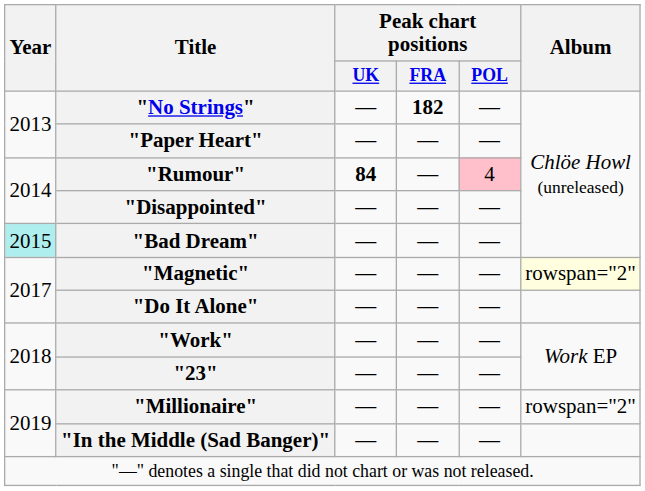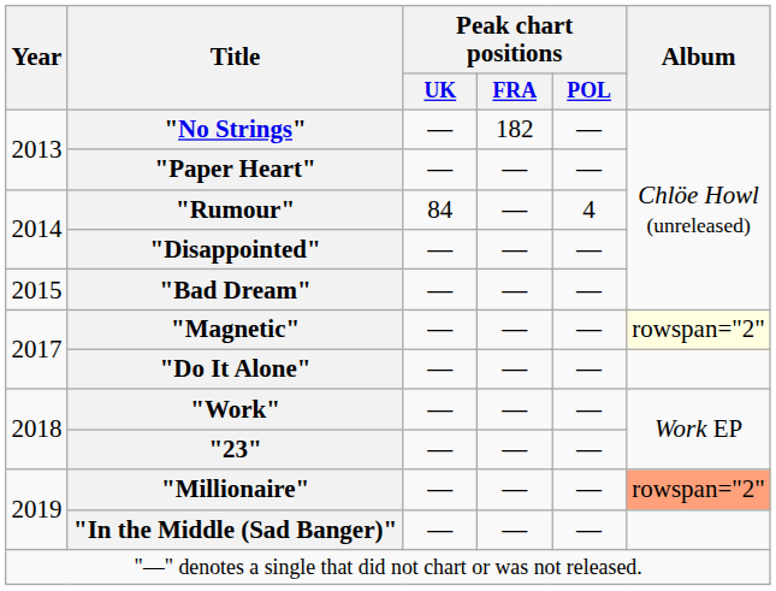"No Strings" | Peak chart positions / FRA: bold -> normal
"Rumour" | Peak chart positions / UK: bold -> normal
"Rumour" | Peak chart positions / POL: pink background -> no background
"Bad Dream" | Year: paleturquoise background -> no background
"Millionaire" | Album: no background -> lightsalmon background
